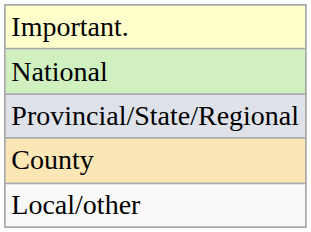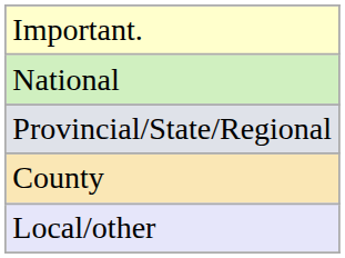row 5 | column 1: no background -> lavender background
